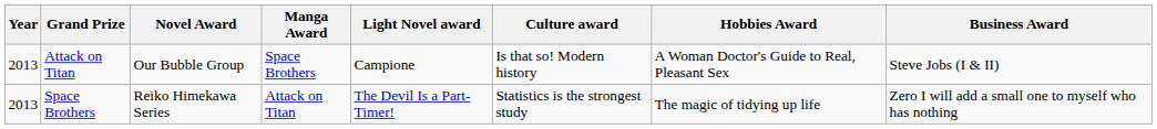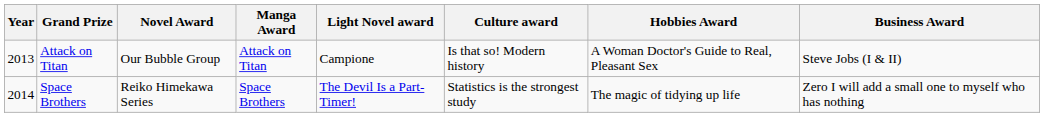row 2 | Manga Award: Space Brothers -> Attack on Titan
row 3 | Year: 2013 -> 2014
row 3 | Manga Award: Attack on Titan -> Space Brothers
